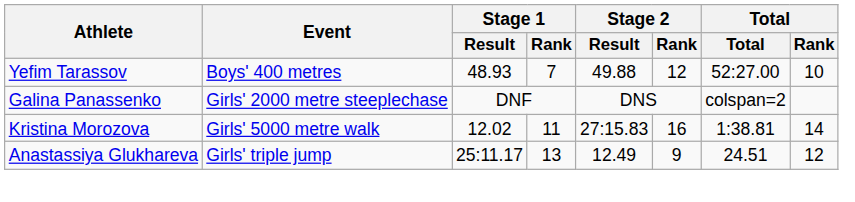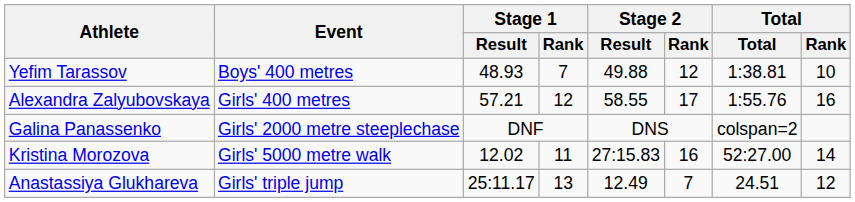Yefim Tarassov | Total: 52:27.00 -> 1:38.81
+ row: Alexandra Zalyubovskaya | Girls' 400 metres | 57.21 | 12 | 58.55 | 17 | 1:55.76 | 16
Kristina Morozova | Total: 1:38.81 -> 52:27.00
Anastassiya Glukhareva | Stage 2 / Rank: 9 -> 7
